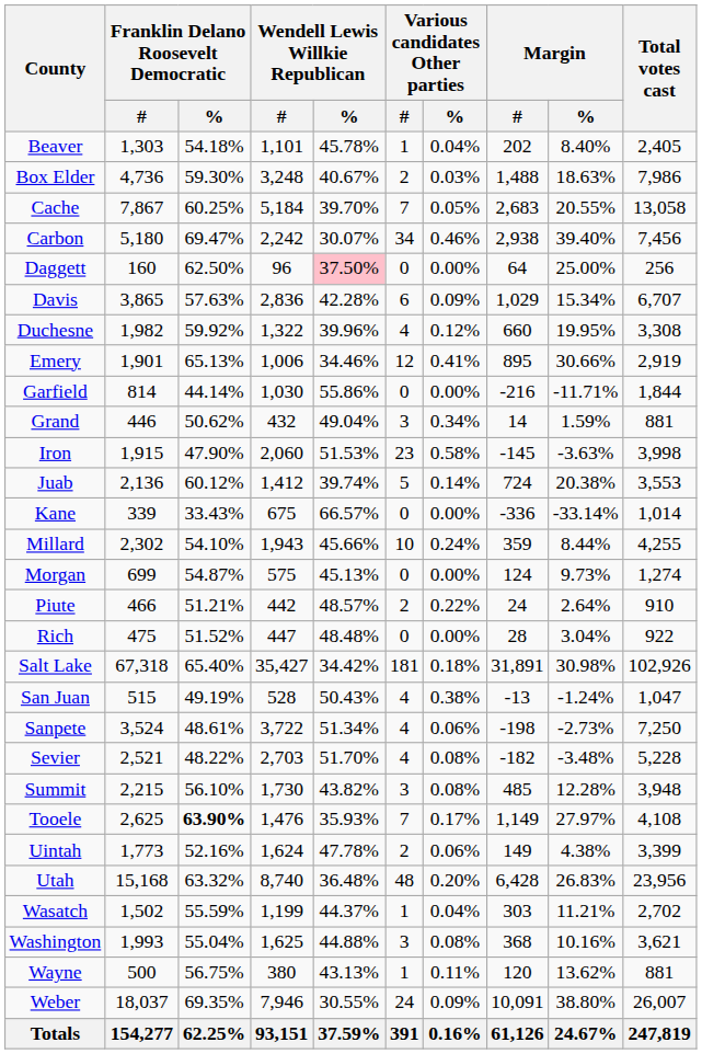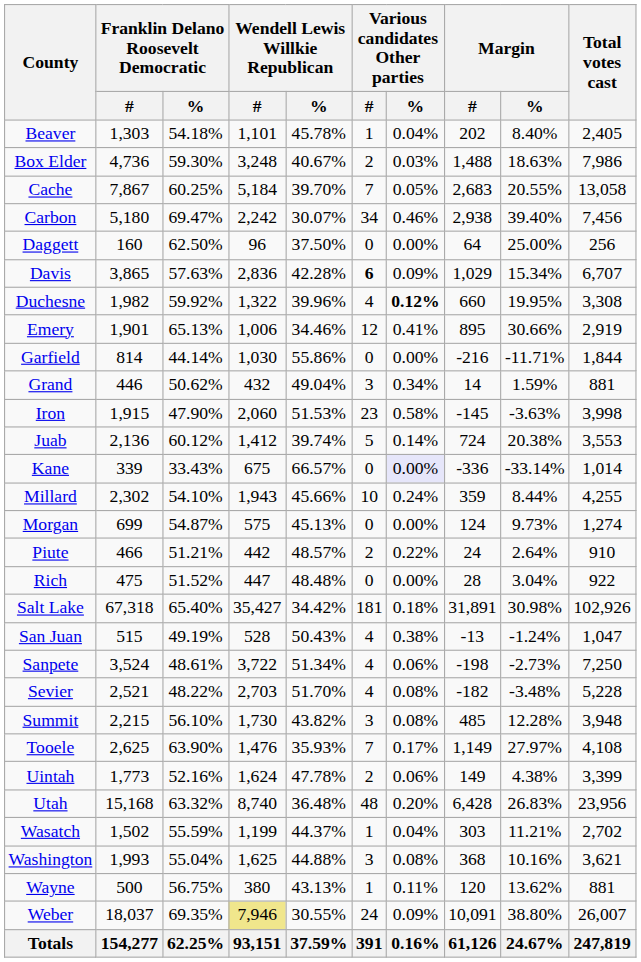Daggett | Wendell Lewis Willkie Republican / %: pink background -> no background
Davis | Various candidates Other parties / #: normal -> bold
Duchesne | Various candidates Other parties / %: normal -> bold
Kane | Various candidates Other parties / %: no background -> lavender background
Tooele | Franklin Delano Roosevelt Democratic / %: bold -> normal
Weber | Wendell Lewis Willkie Republican / #: no background -> khaki background
